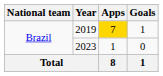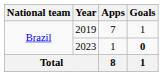2019 | Apps: gold background -> no background
2023 | Goals: normal -> bold
